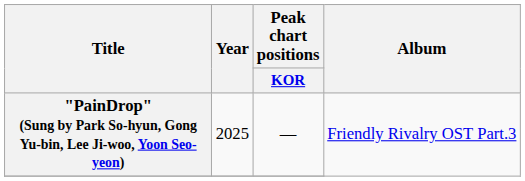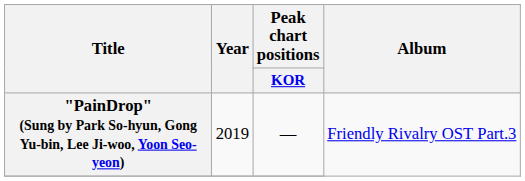row 3 | Year: 2025 -> 2019
